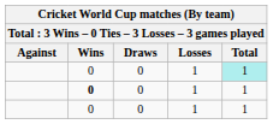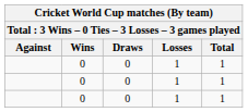row 4 | Total: paleturquoise background -> no background
row 5 | Wins: bold -> normal
